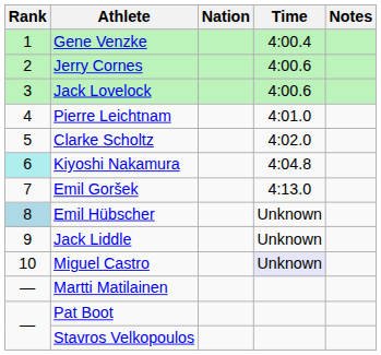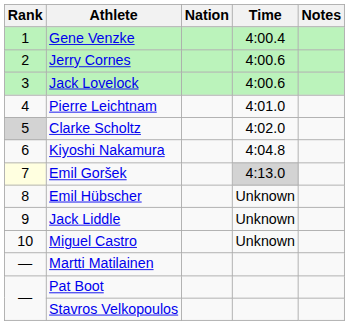Clarke Scholtz | Rank: no background -> lightgrey background
Kiyoshi Nakamura | Rank: paleturquoise background -> no background
Emil Goršek | Rank: no background -> lightyellow background
Emil Goršek | Time: no background -> lightgrey background
Emil Hübscher | Rank: lightblue background -> no background
Miguel Castro | Time: lavender background -> no background
